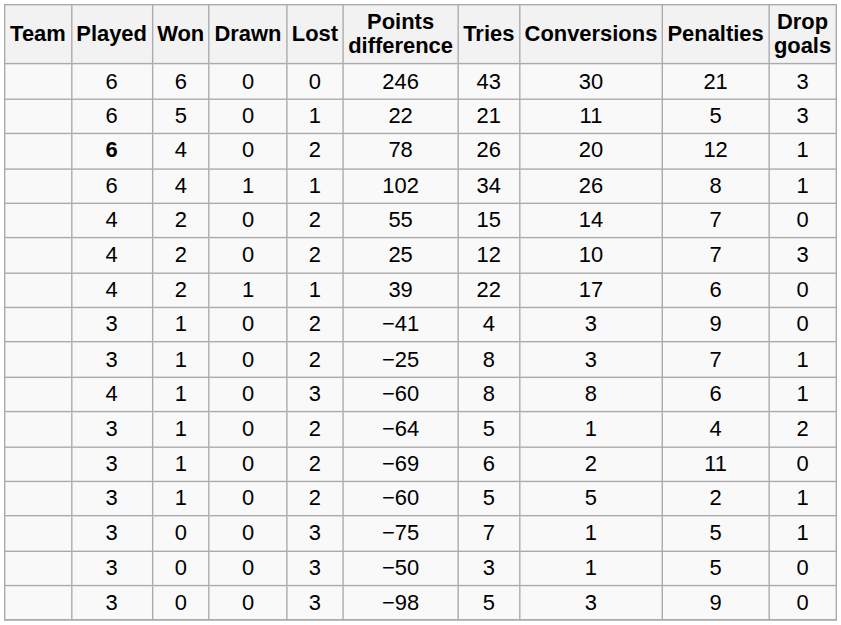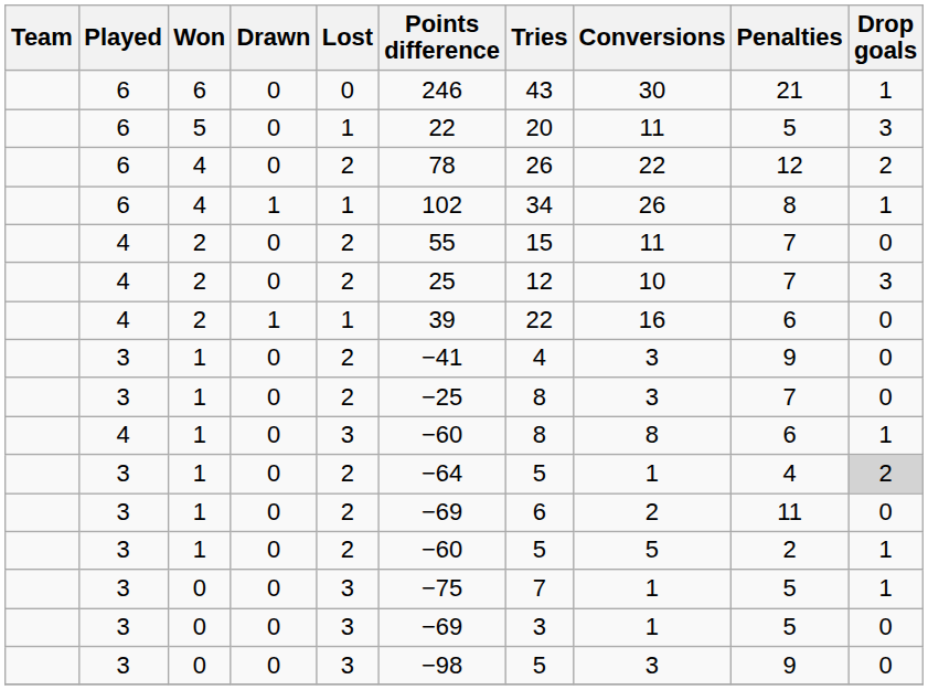row 2 | Drop goals: 3 -> 1
row 3 | Tries: 21 -> 20
row 4 | Played: bold -> normal
row 4 | Conversions: 20 -> 22
row 4 | Drop goals: 1 -> 2
row 6 | Conversions: 14 -> 11
row 8 | Conversions: 17 -> 16
row 10 | Drop goals: 1 -> 0
row 12 | Drop goals: no background -> lightgrey background
row 16 | Points difference: −50 -> −69
